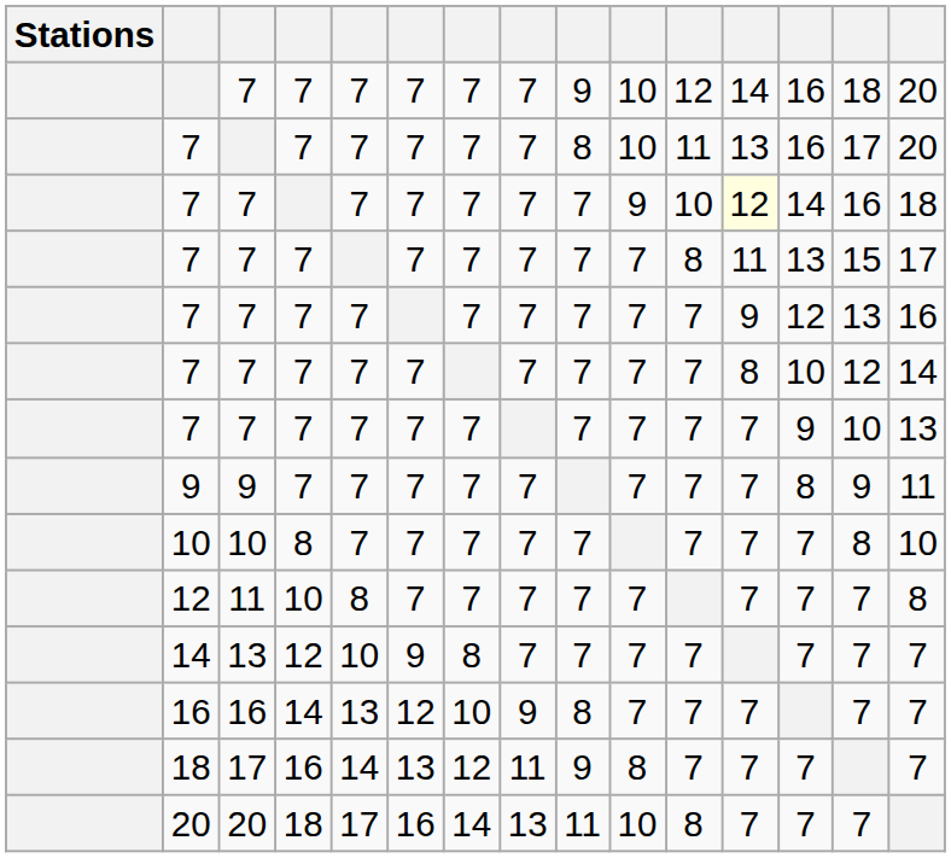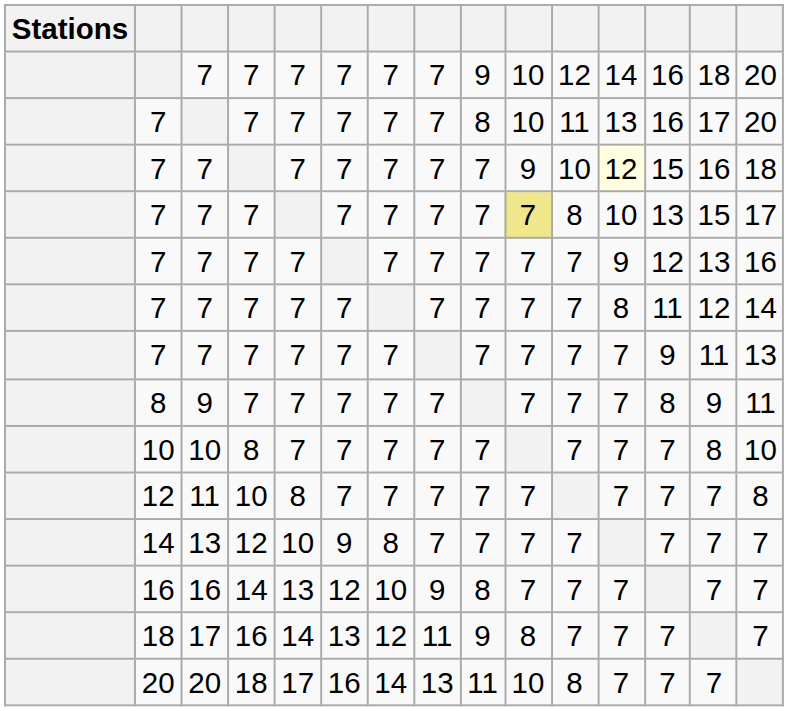row 4 | column 13: 14 -> 15
row 5 | column 10: no background -> khaki background
row 5 | column 12: 11 -> 10
row 7 | column 13: 10 -> 11
row 8 | column 14: 10 -> 11
row 9 | column 2: 9 -> 8
